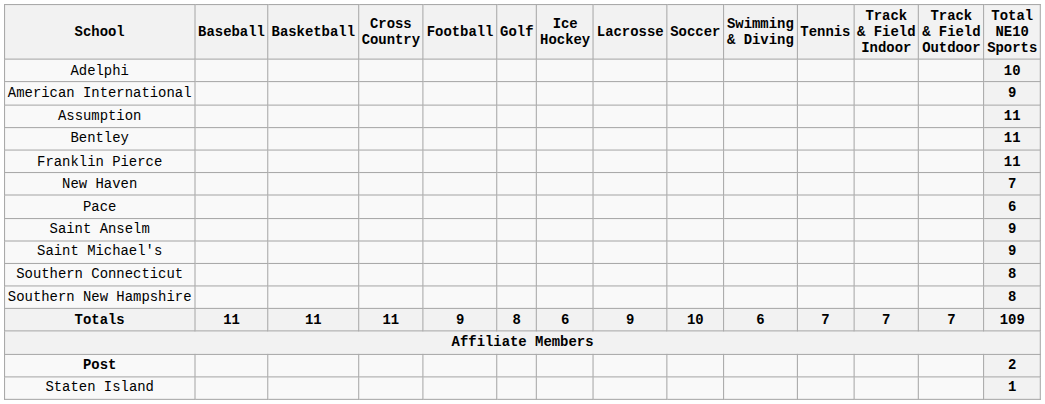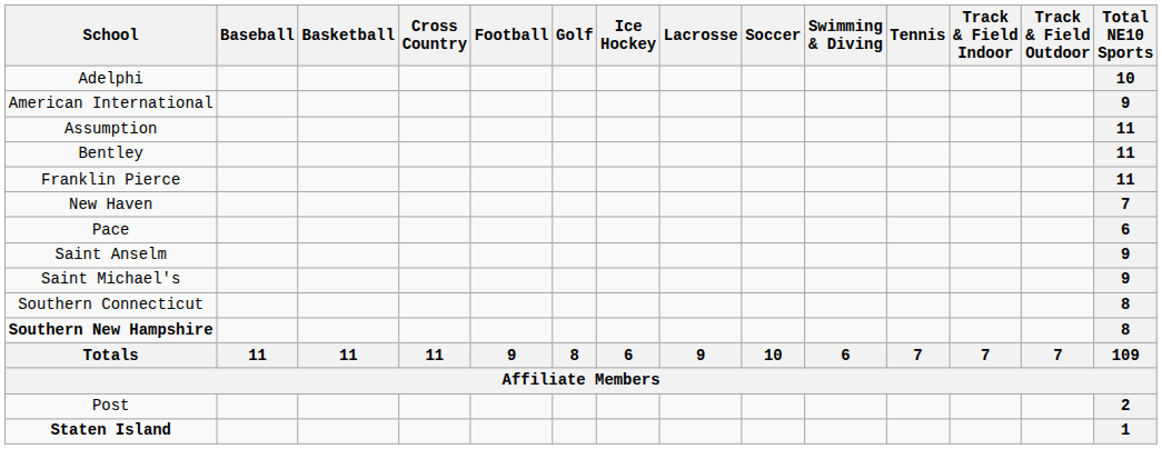Southern New Hampshire | School: normal -> bold
Post | School: bold -> normal
Staten Island | School: normal -> bold
